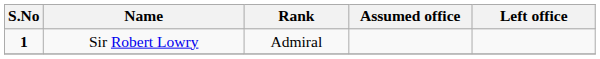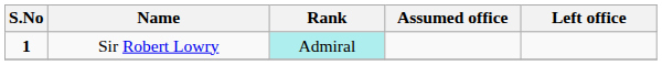Sir Robert Lowry | Rank: no background -> paleturquoise background
